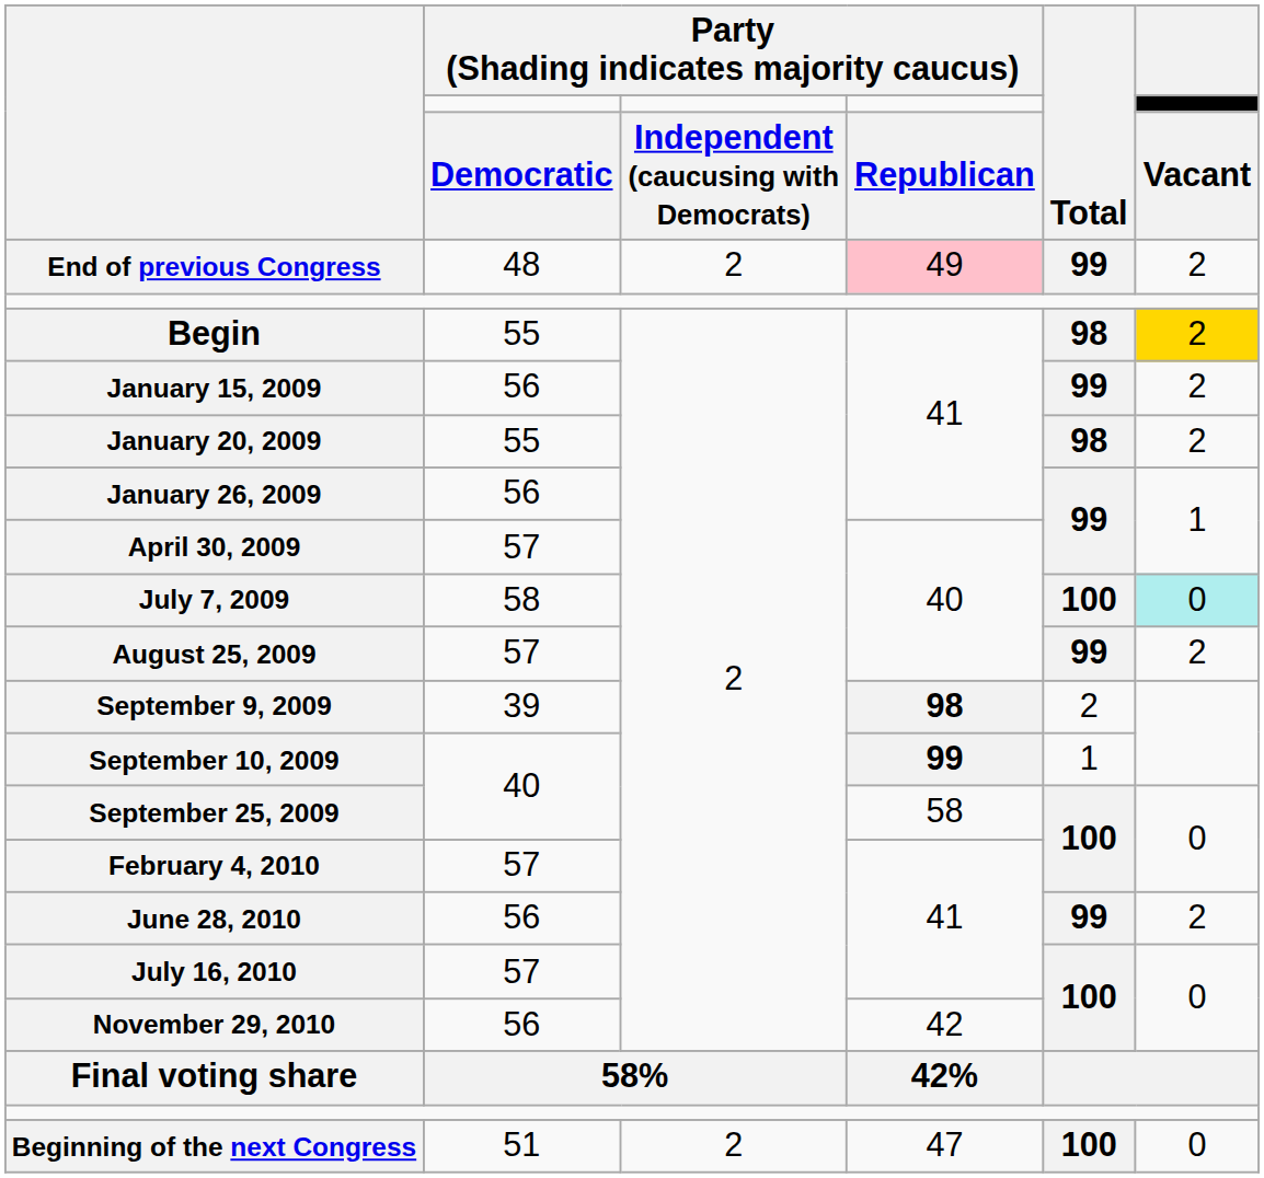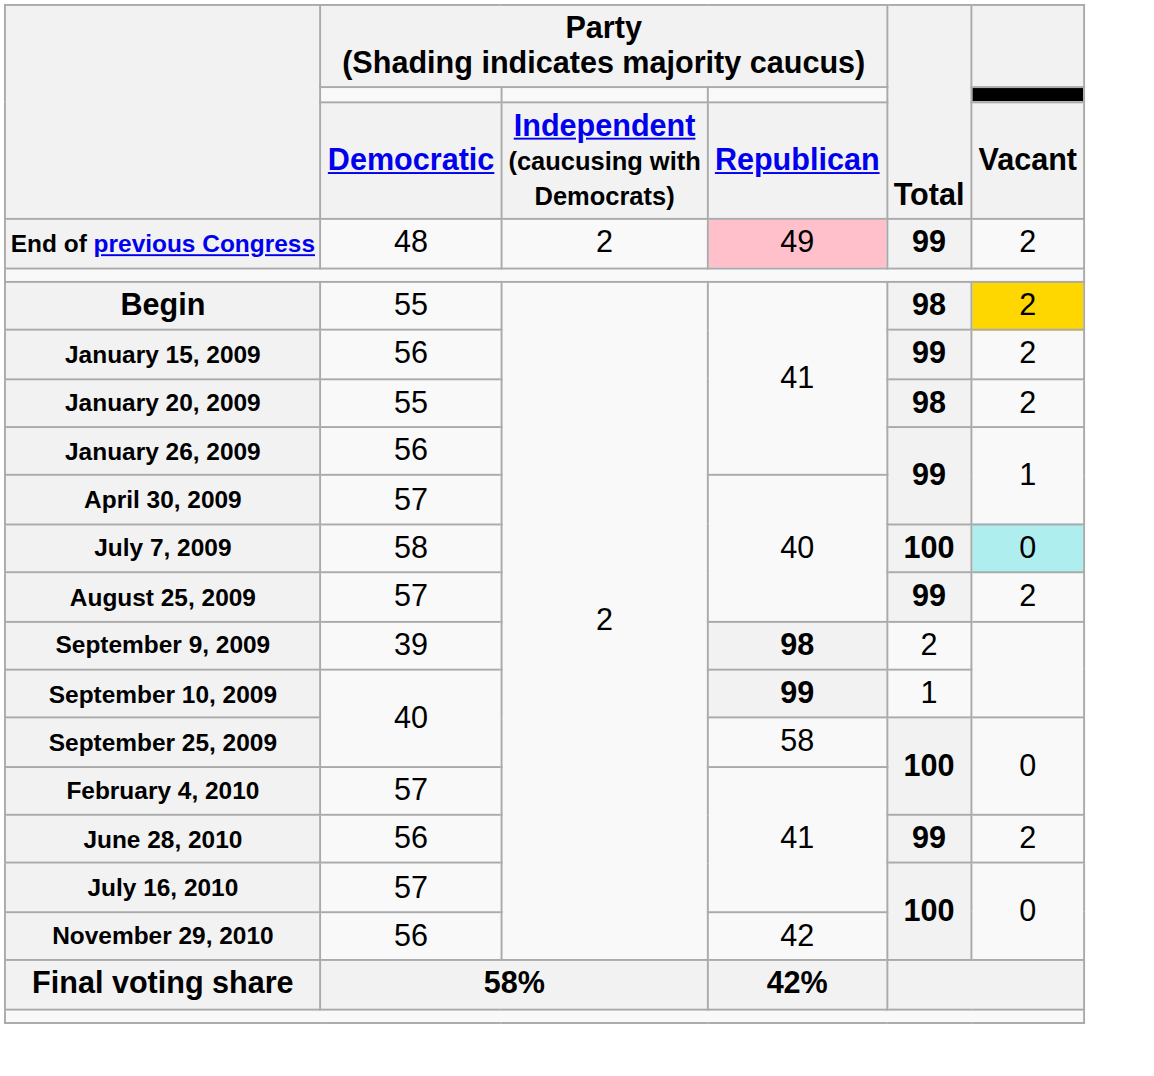- row: Beginning of the next Congress | 51 | 2 | 47 | 100 | 0
